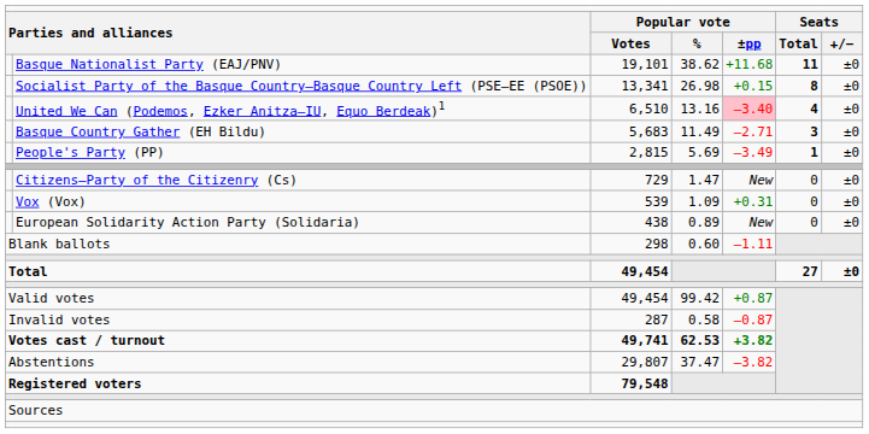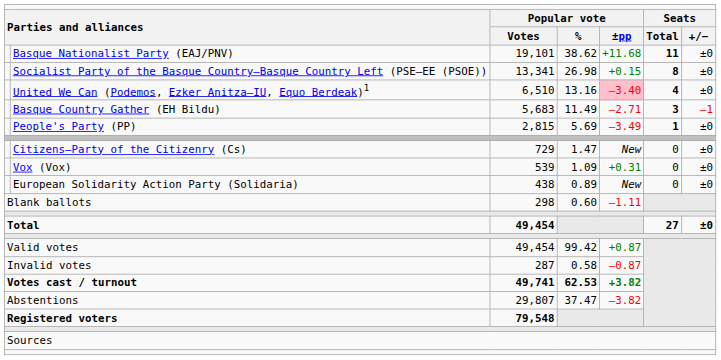Basque Country Gather (EH Bildu) | column 7: ±0 -> –1
